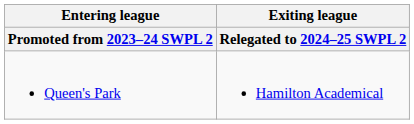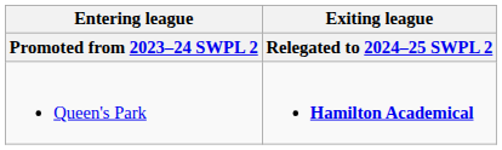Queen's Park | Exiting league / Relegated to 2024–25 SWPL 2: normal -> bold
